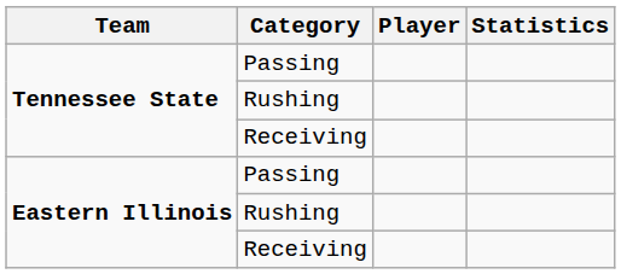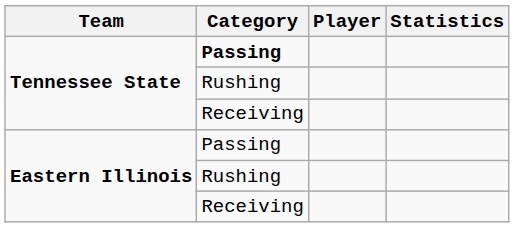Tennessee State / Passing | Category: normal -> bold
